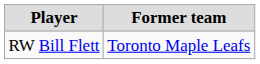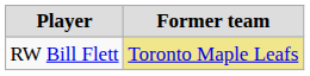RW Bill Flett | Former team: no background -> khaki background
